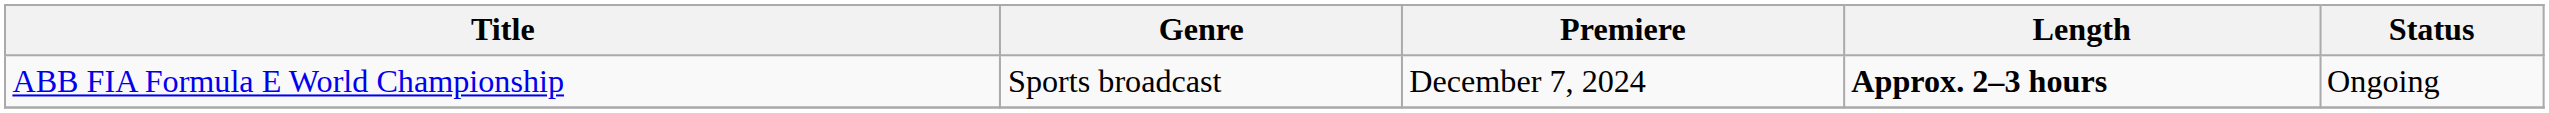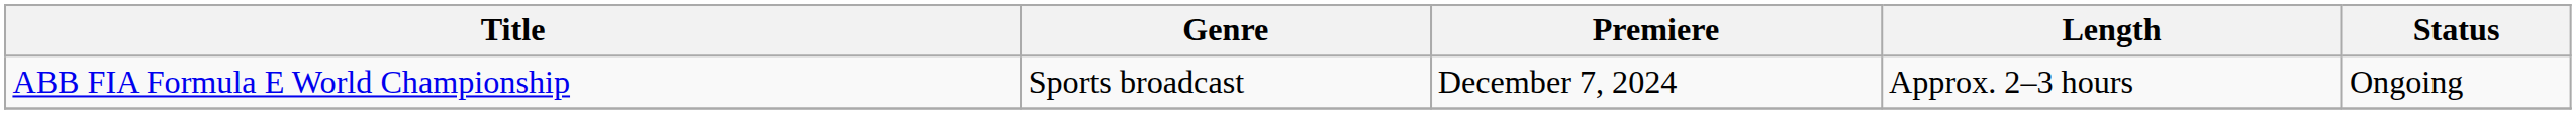ABB FIA Formula E World Championship | Length: bold -> normal
